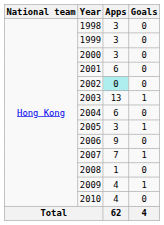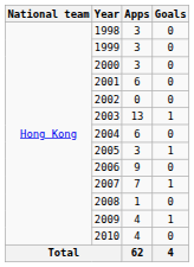2002 | Apps: paleturquoise background -> no background
